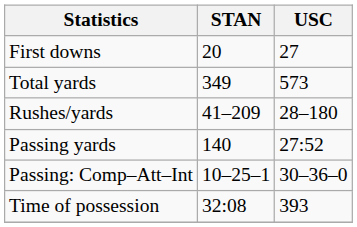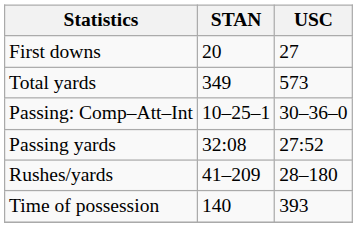rows swapped: Rushes/yards <-> Passing: Comp–Att–Int
Passing yards | STAN: 140 -> 32:08
Time of possession | STAN: 32:08 -> 140
